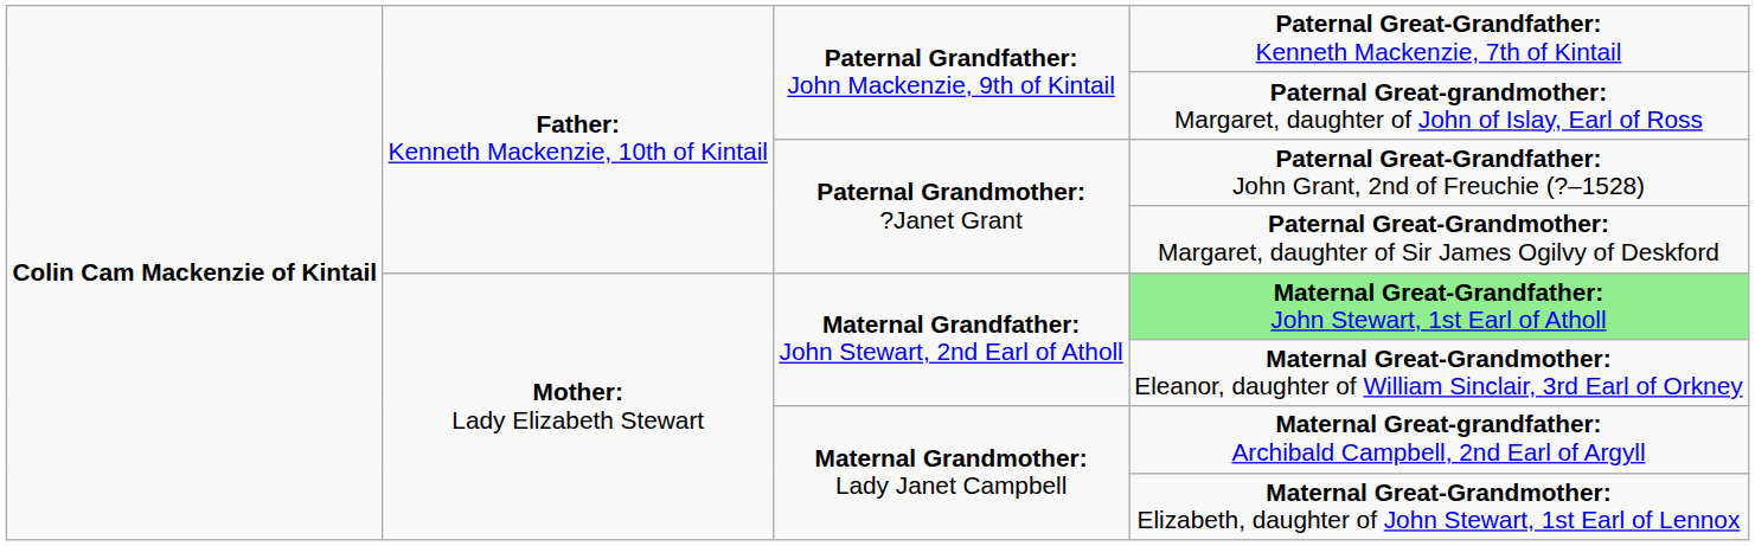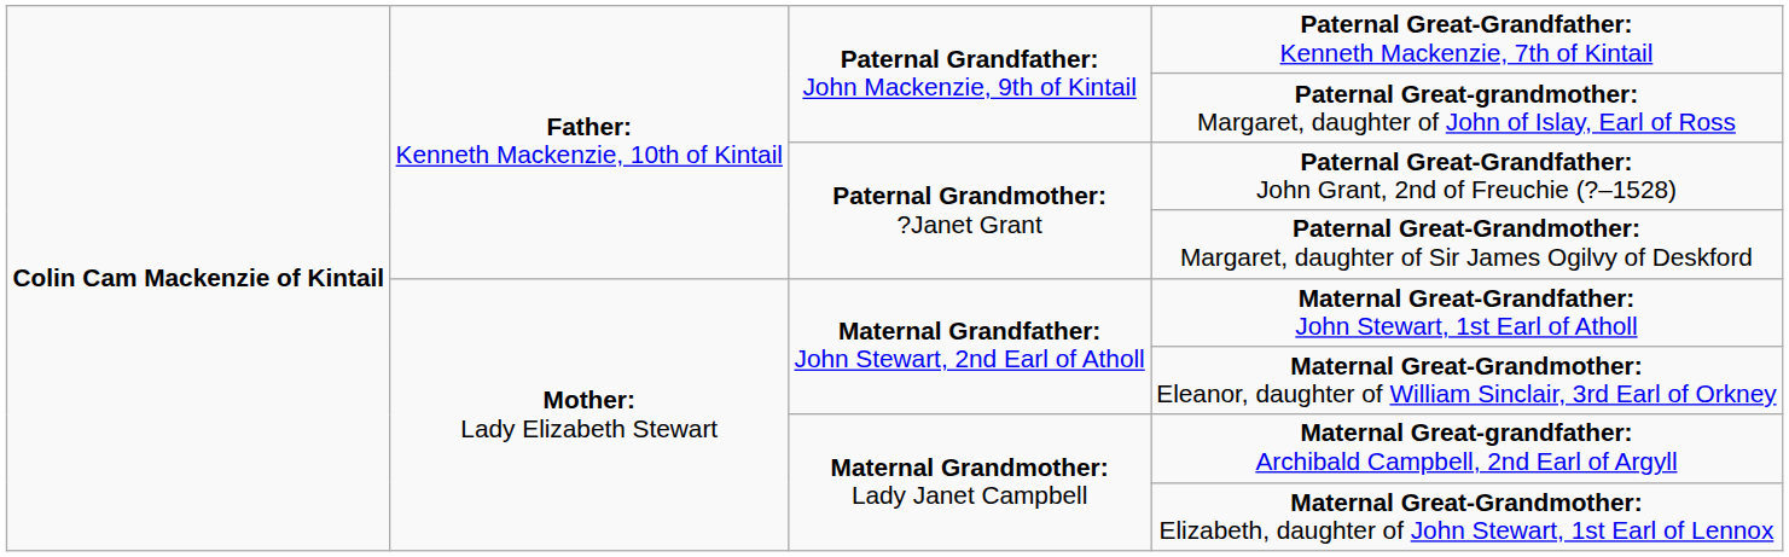Maternal Great-Grandfather: John Stewart, 1st Earl of Atholl | column 4: lightgreen background -> no background
